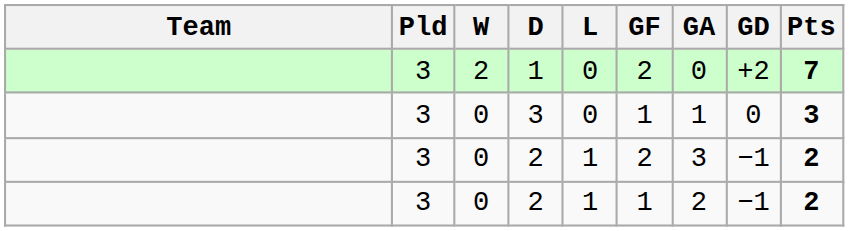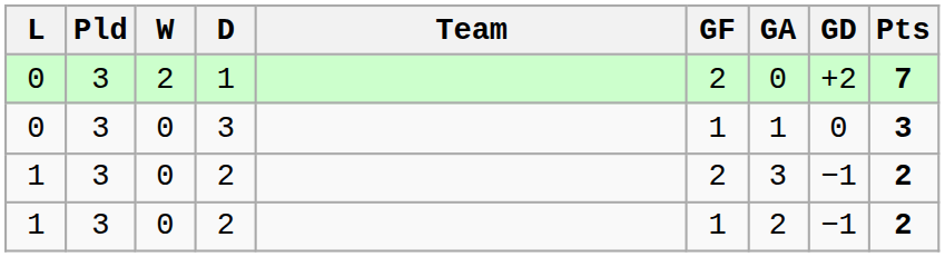columns swapped: Team <-> L
